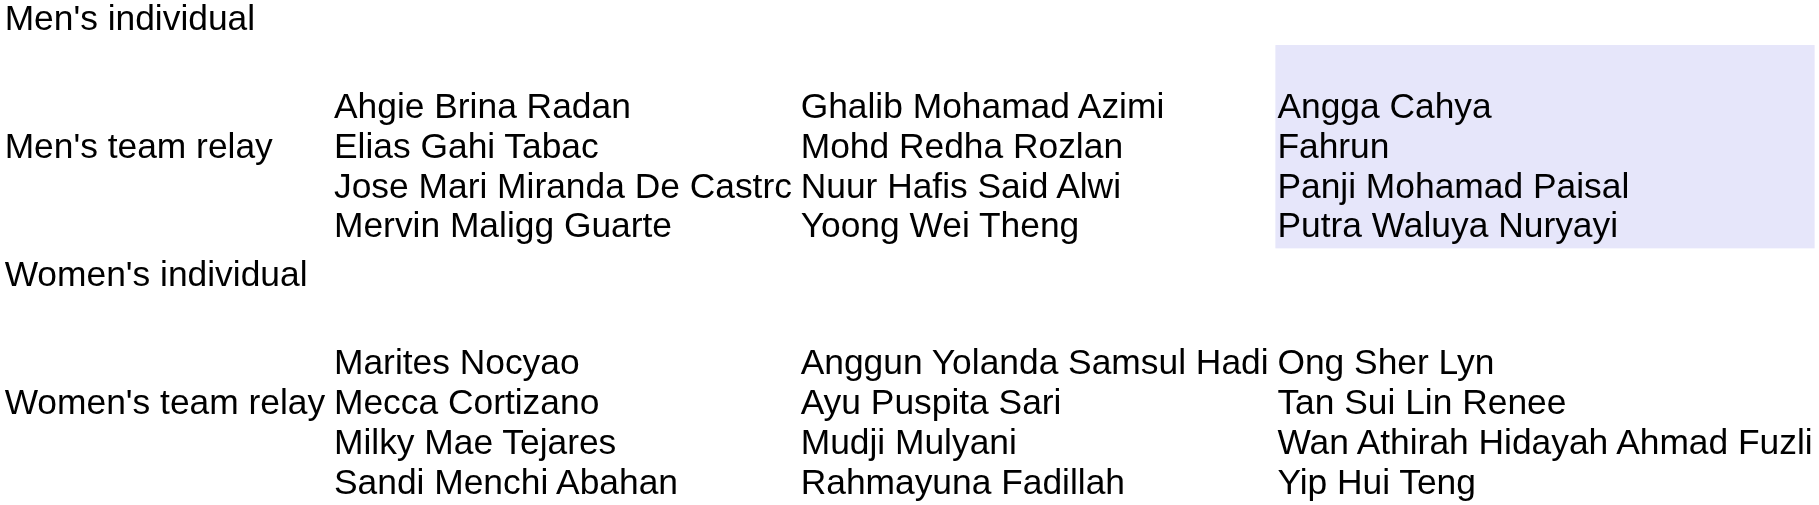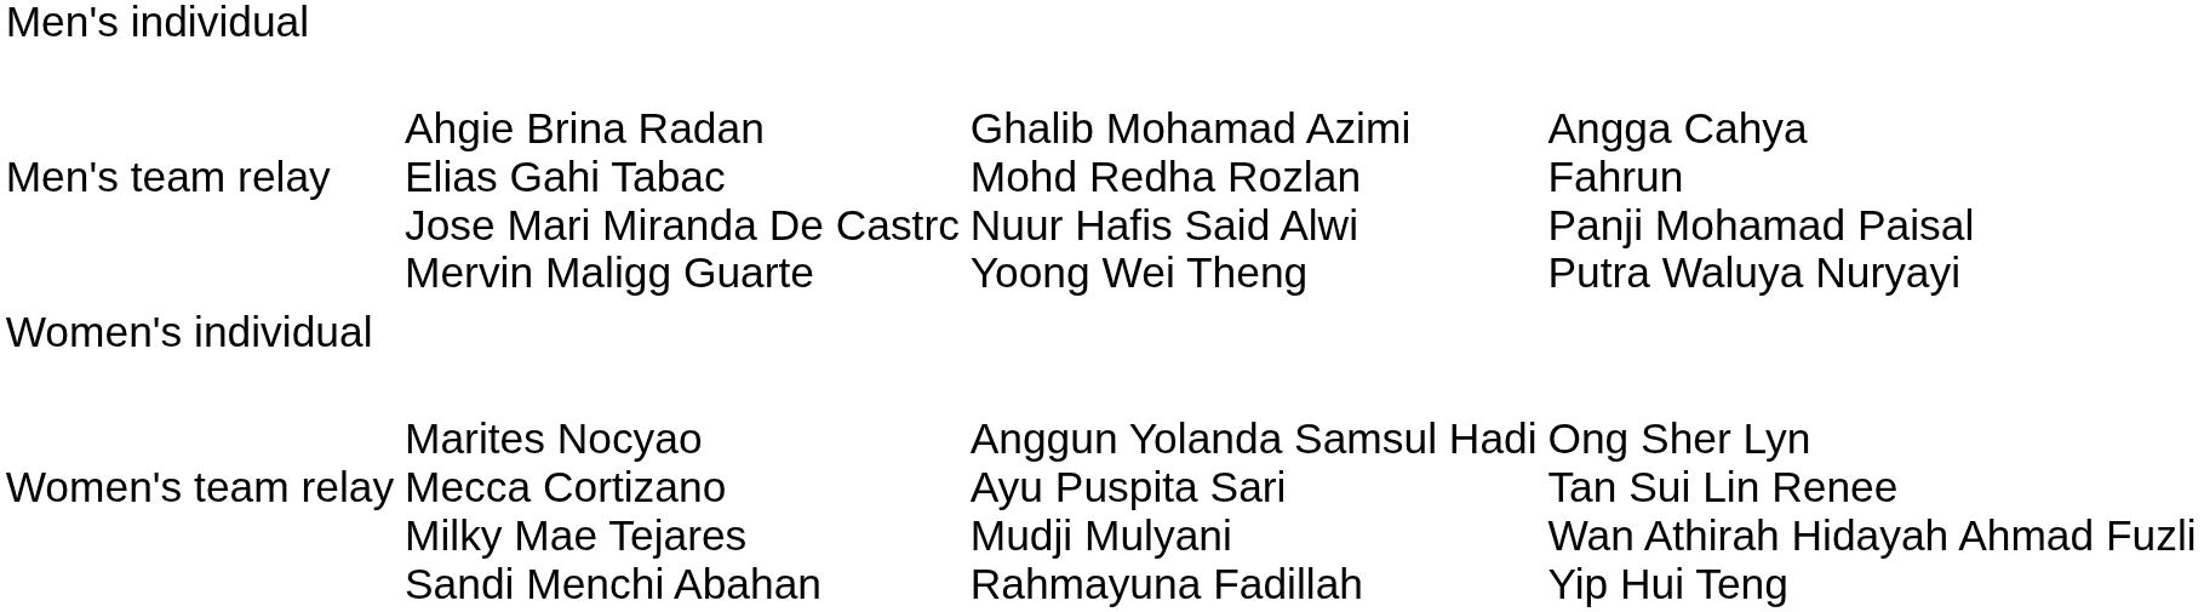Men's team relay | column 4: lavender background -> no background
